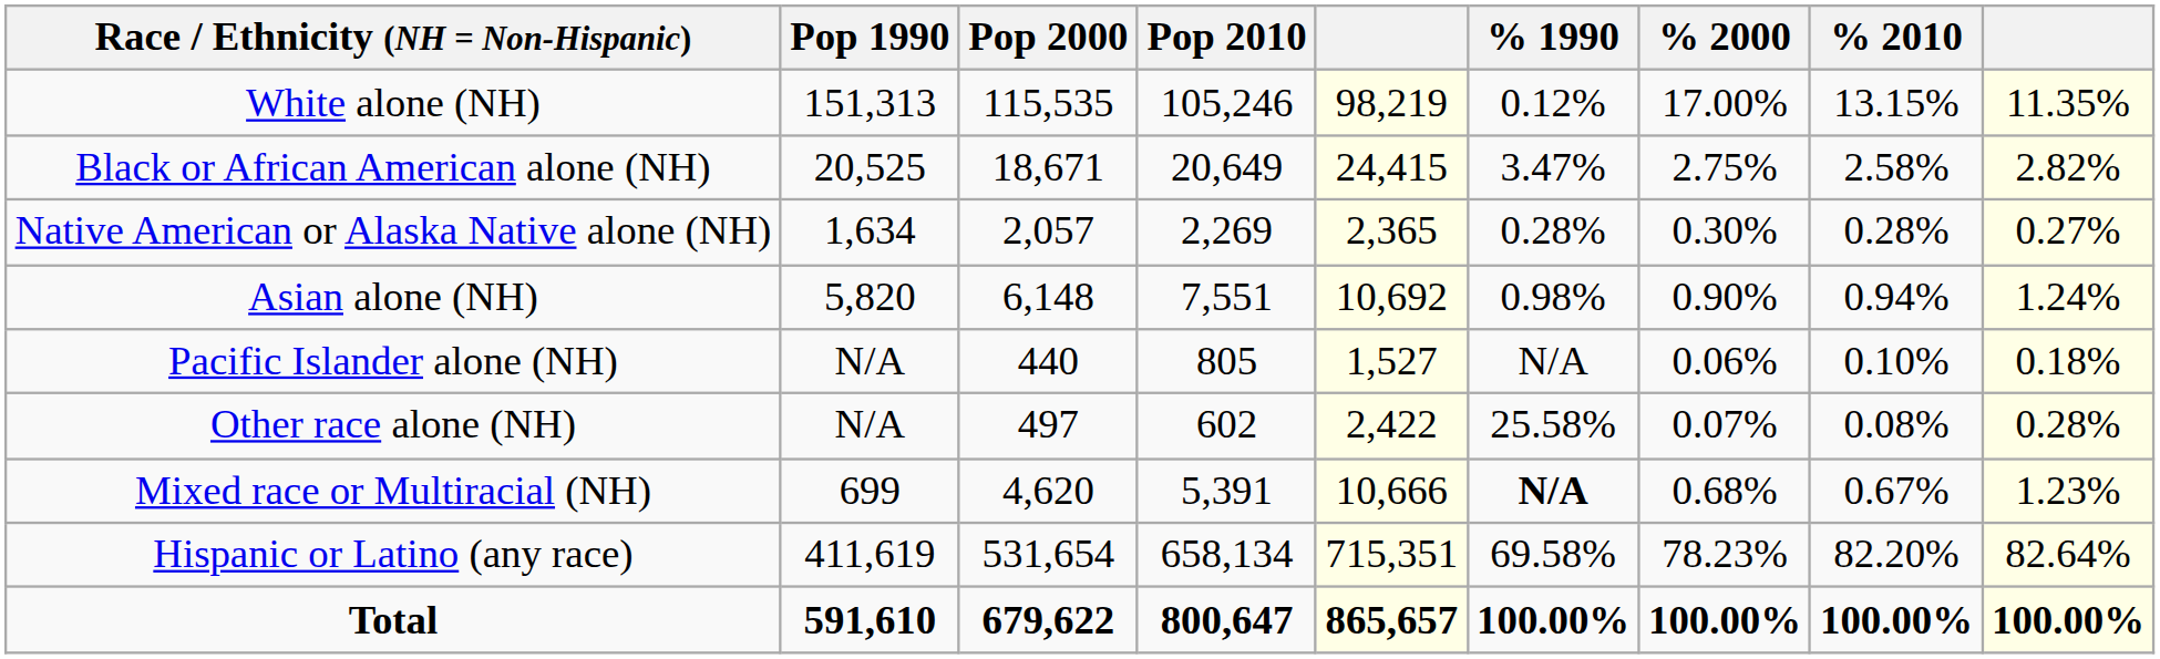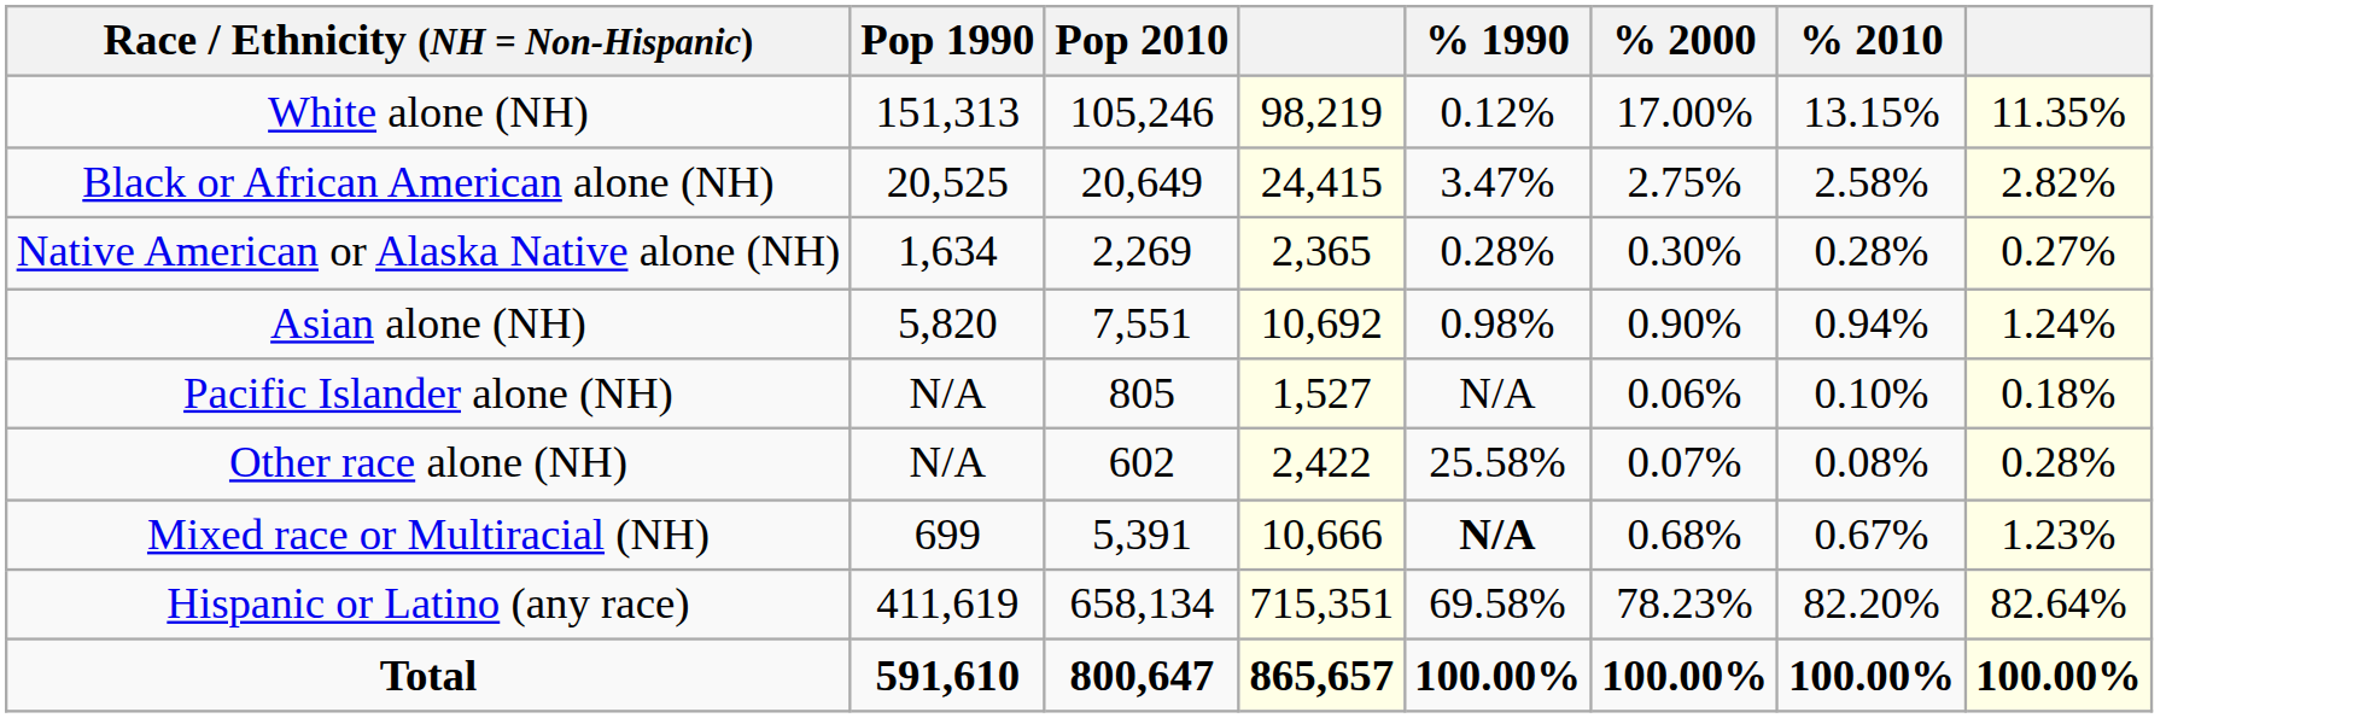- column: Pop 2000 | 115,535 | 18,671 | 2,057 | 6,148 | 440 | 497 | 4,620 | 531,654 | 679,622
